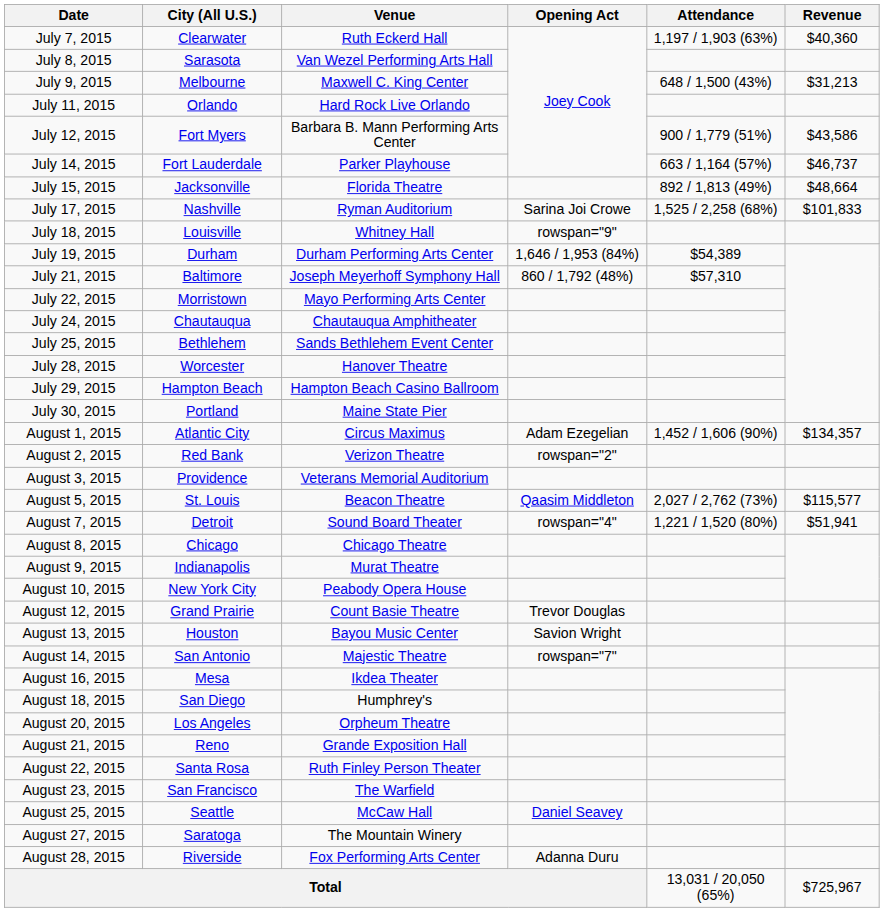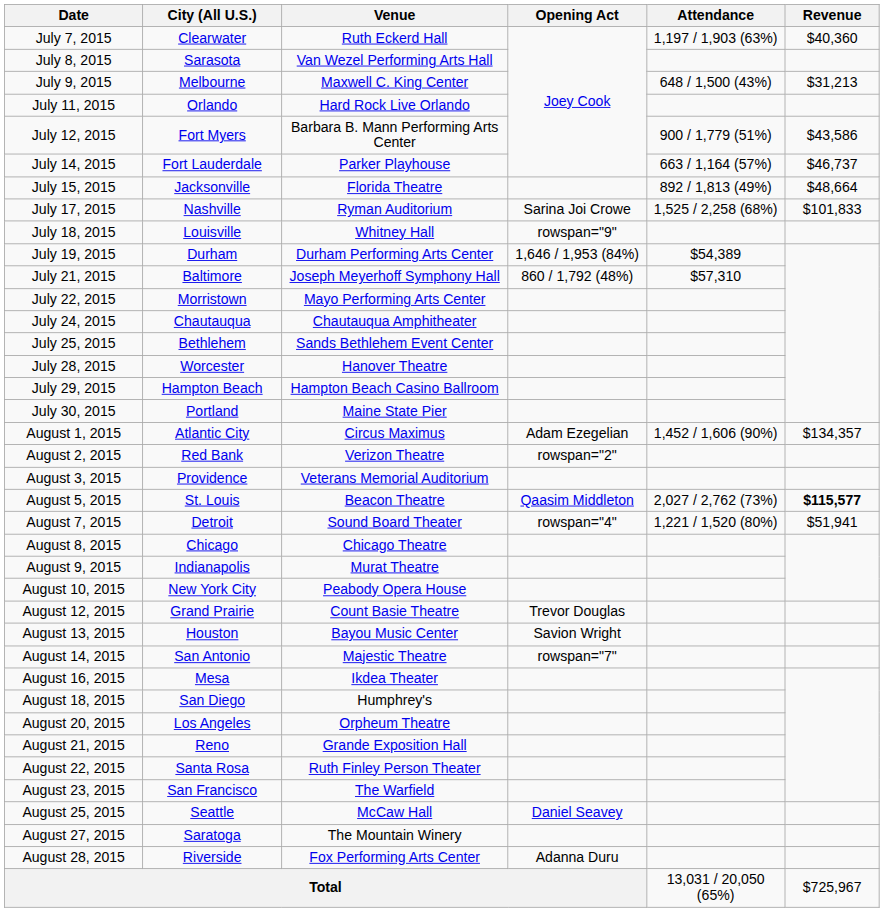August 5, 2015 | Revenue: normal -> bold
